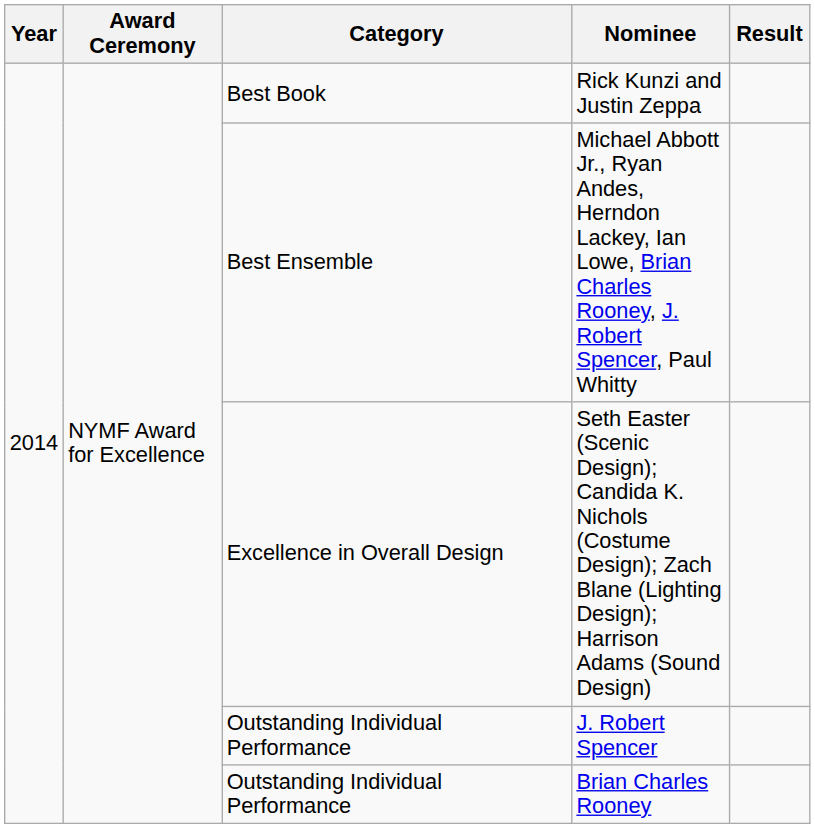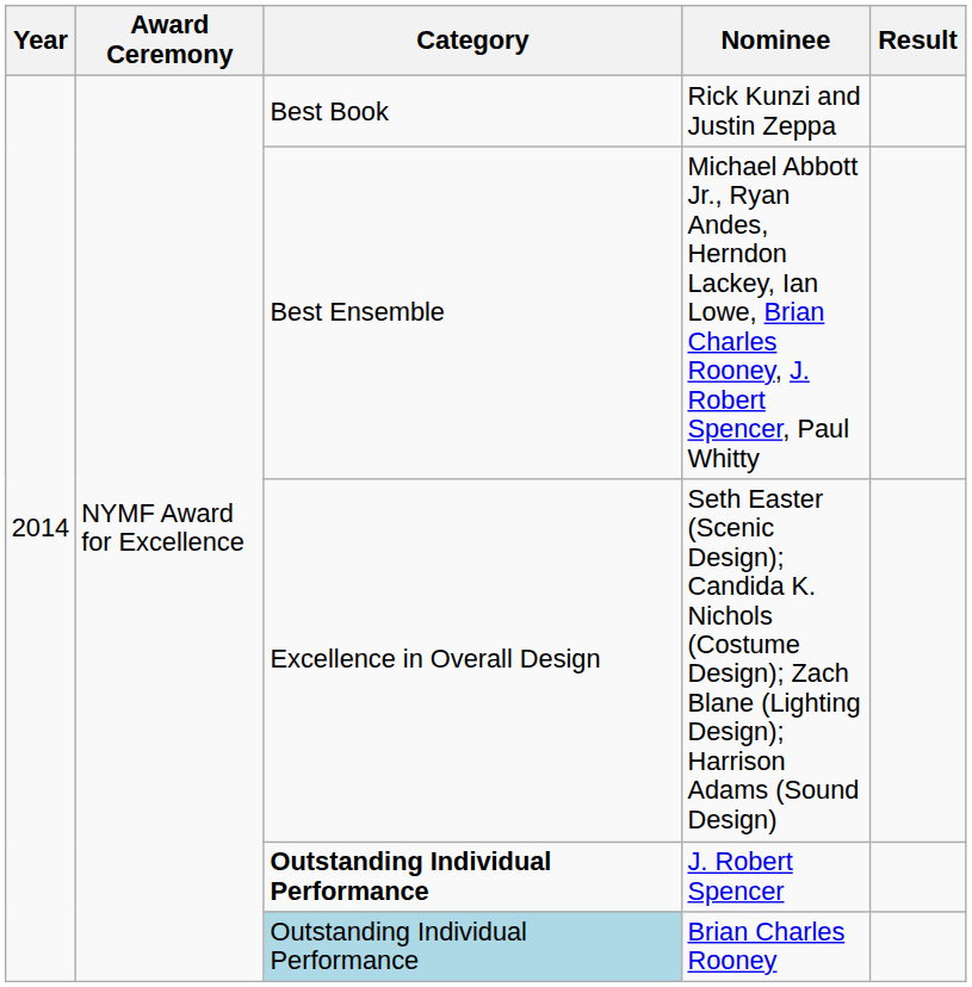J. Robert Spencer | Category: normal -> bold
Brian Charles Rooney | Category: no background -> lightblue background
